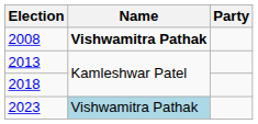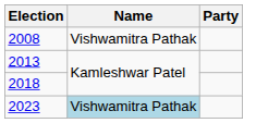2008 | Name: bold -> normal
